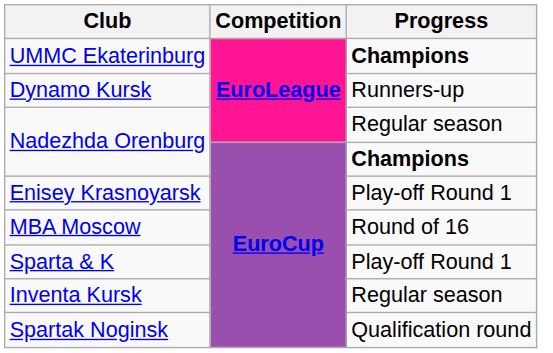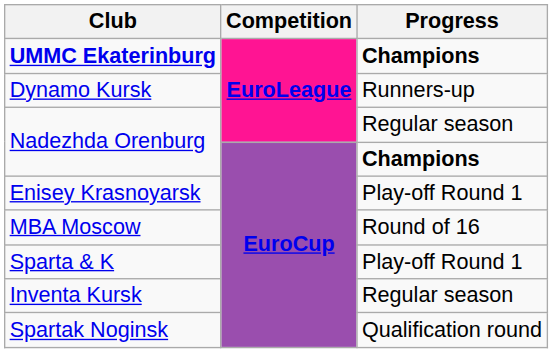UMMC Ekaterinburg | Club: normal -> bold
